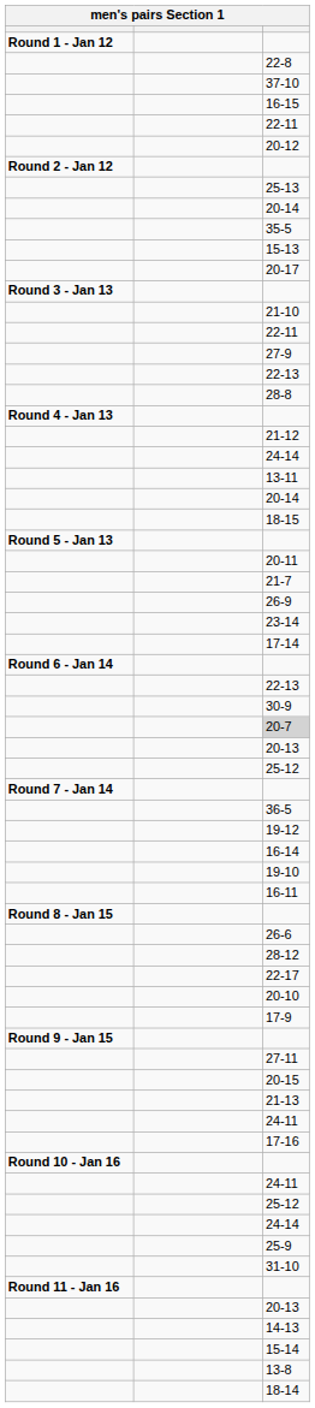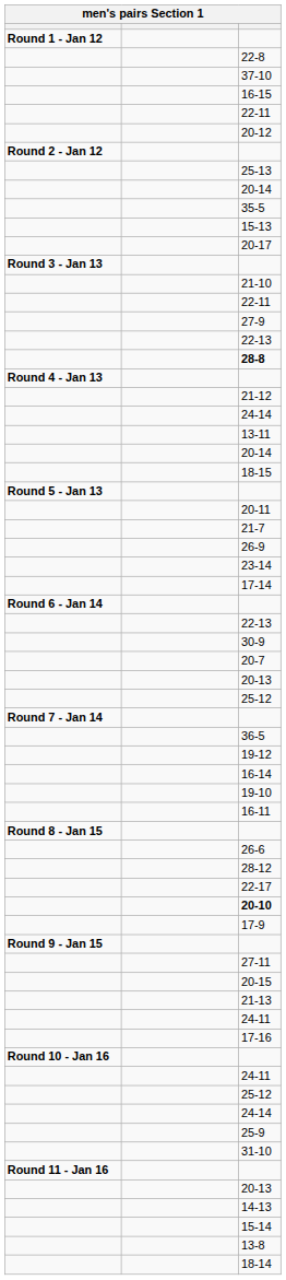28-8 | column 3: normal -> bold
20-7 | column 3: lightgrey background -> no background
20-10 | column 3: normal -> bold
